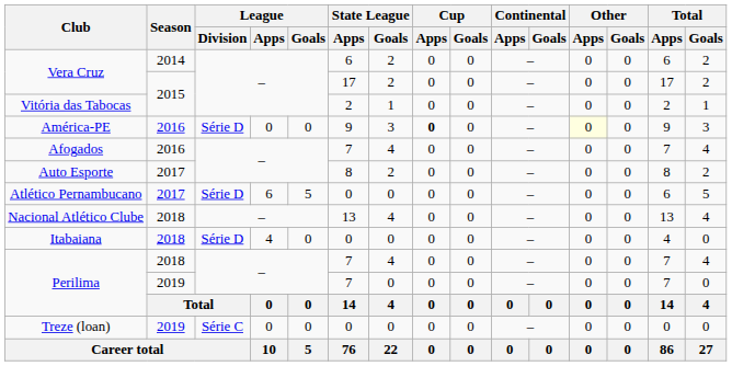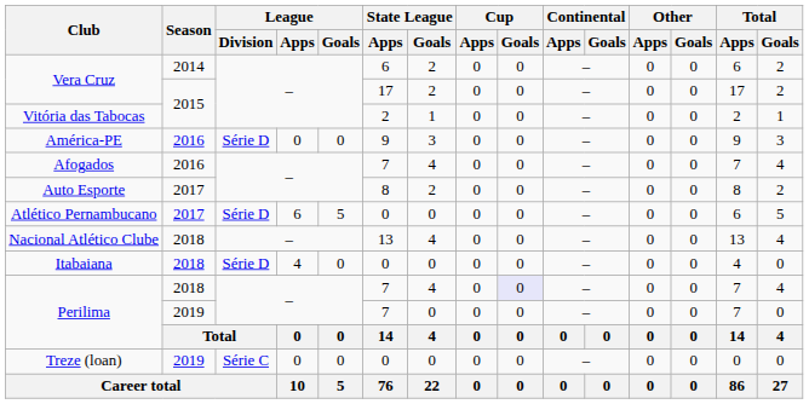América-PE | Cup / Apps: bold -> normal
América-PE | Other / Apps: lightyellow background -> no background
Perilima / 2018 | Cup / Goals: no background -> lavender background
